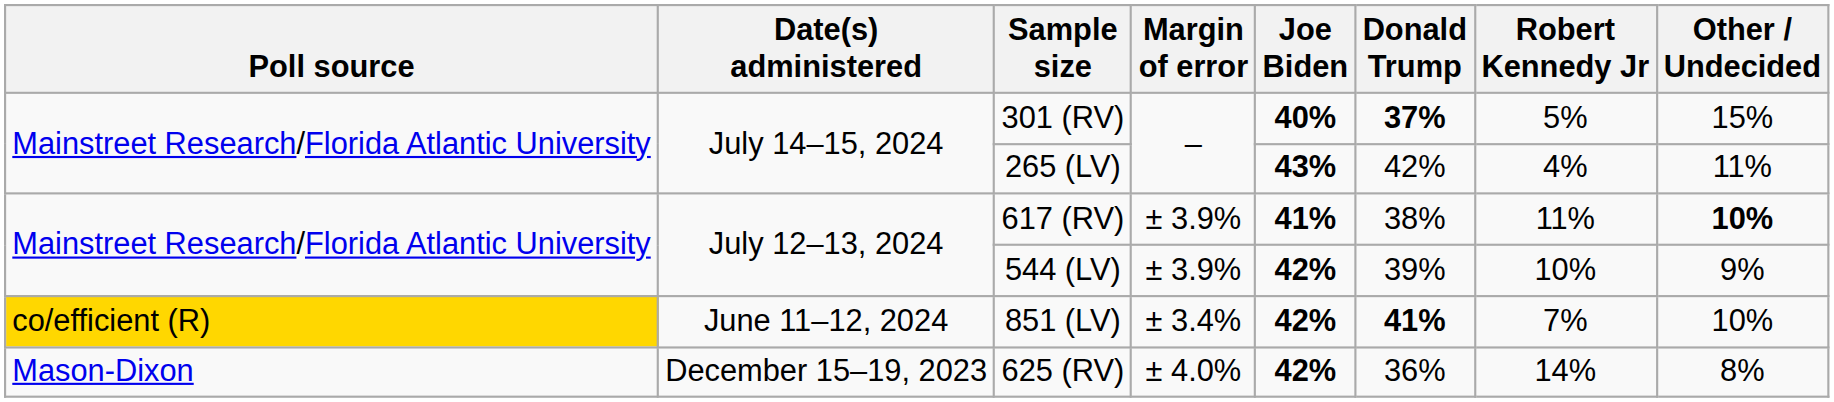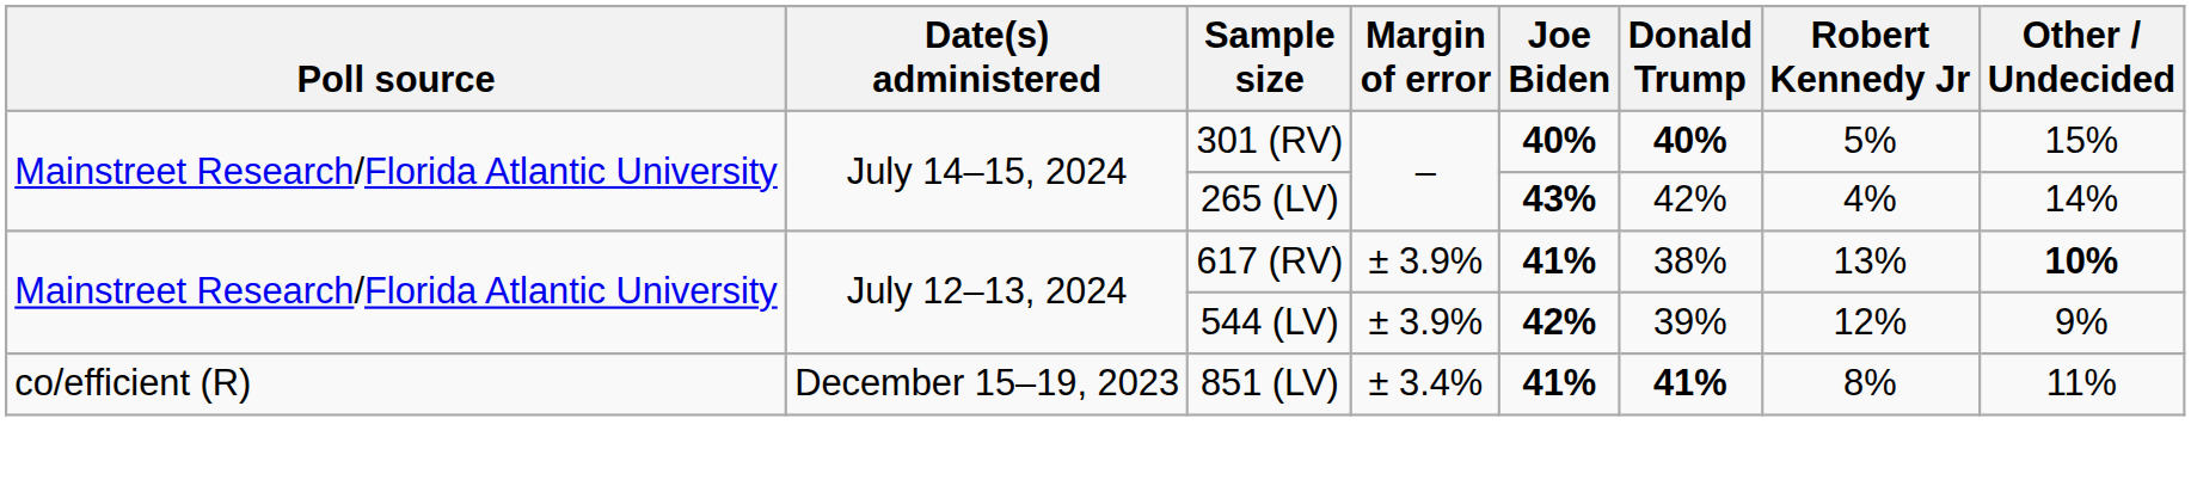301 (RV) | Donald Trump: 37% -> 40%
265 (LV) | Other / Undecided: 11% -> 14%
617 (RV) | Robert Kennedy Jr: 11% -> 13%
544 (LV) | Robert Kennedy Jr: 10% -> 12%
851 (LV) | Poll source: gold background -> no background
851 (LV) | Date(s) administered: June 11–12, 2024 -> December 15–19, 2023
851 (LV) | Joe Biden: 42% -> 41%
851 (LV) | Robert Kennedy Jr: 7% -> 8%
851 (LV) | Other / Undecided: 10% -> 11%
- row: Mason-Dixon | December 15–19, 2023 | 625 (RV) | ± 4.0% | 42% | 36% | 14% | 8%
